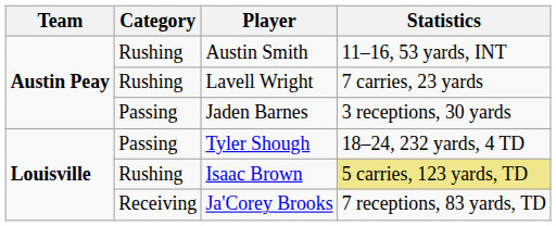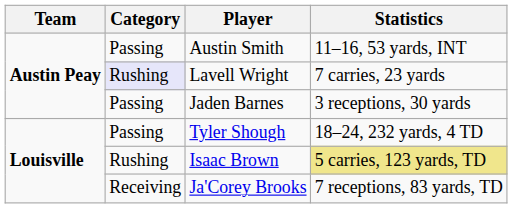Austin Smith | Category: Rushing -> Passing
Lavell Wright | Category: no background -> lavender background
